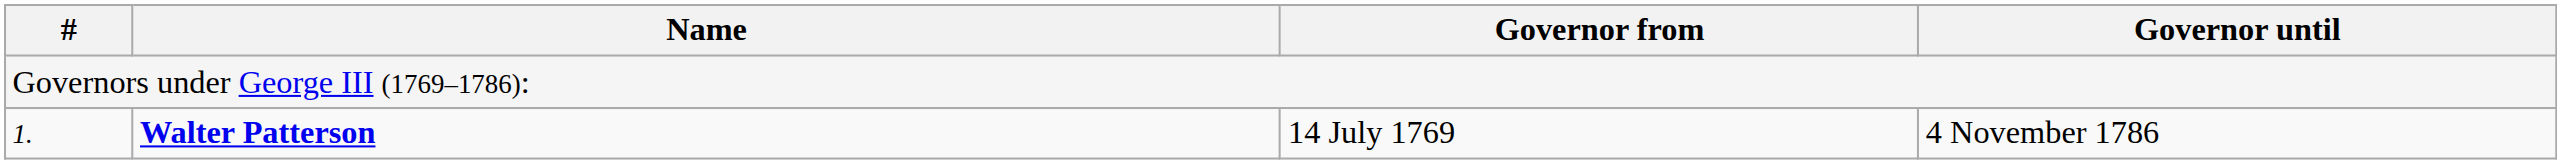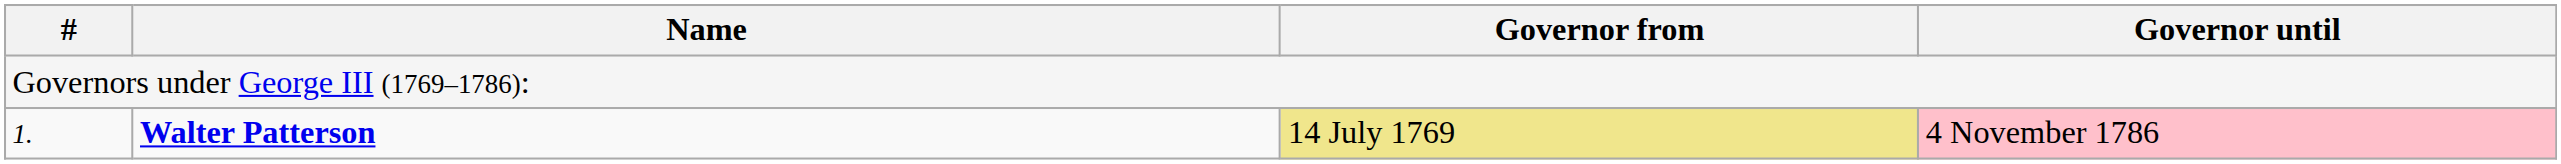1. | Governor from: no background -> khaki background
1. | Governor until: no background -> pink background
